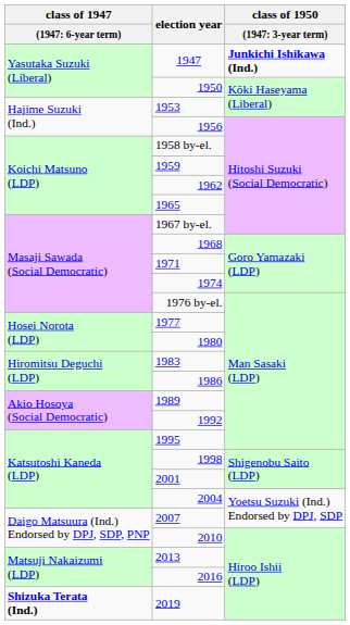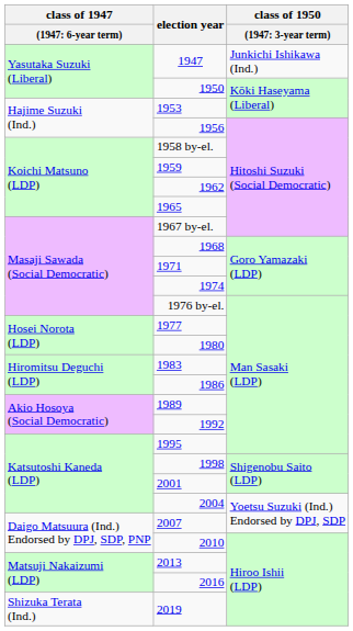1947 | column 3: bold -> normal
2019 | column 1: bold -> normal
